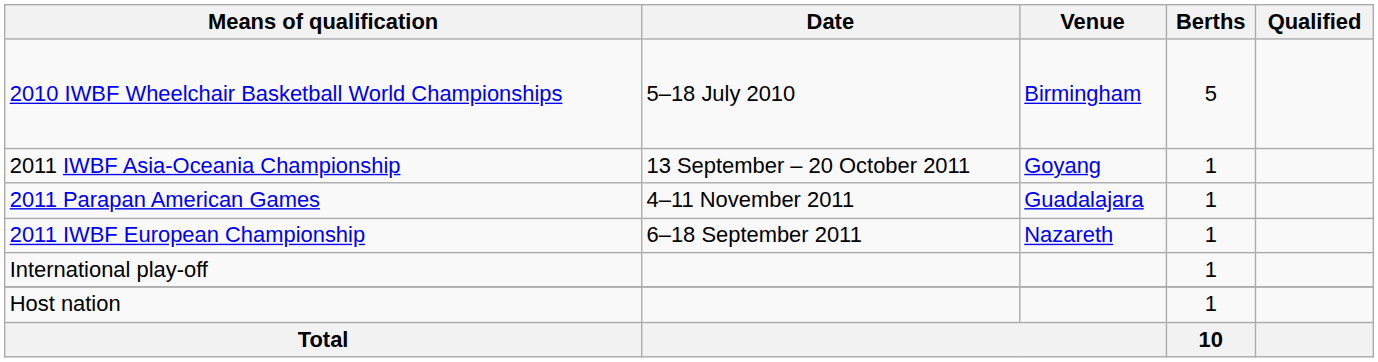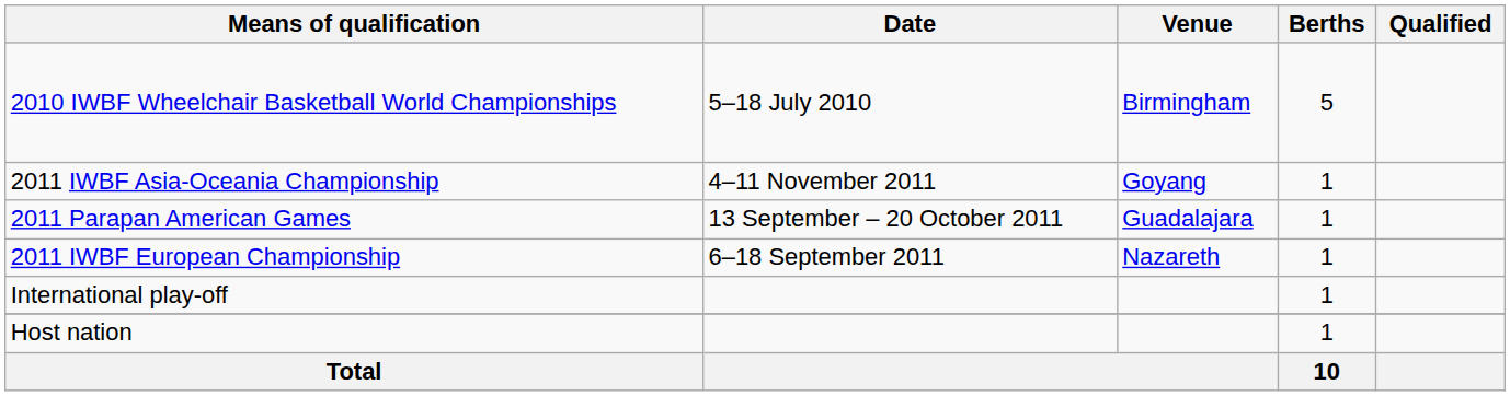2011 IWBF Asia-Oceania Championship | Date: 13 September – 20 October 2011 -> 4–11 November 2011
2011 Parapan American Games | Date: 4–11 November 2011 -> 13 September – 20 October 2011
